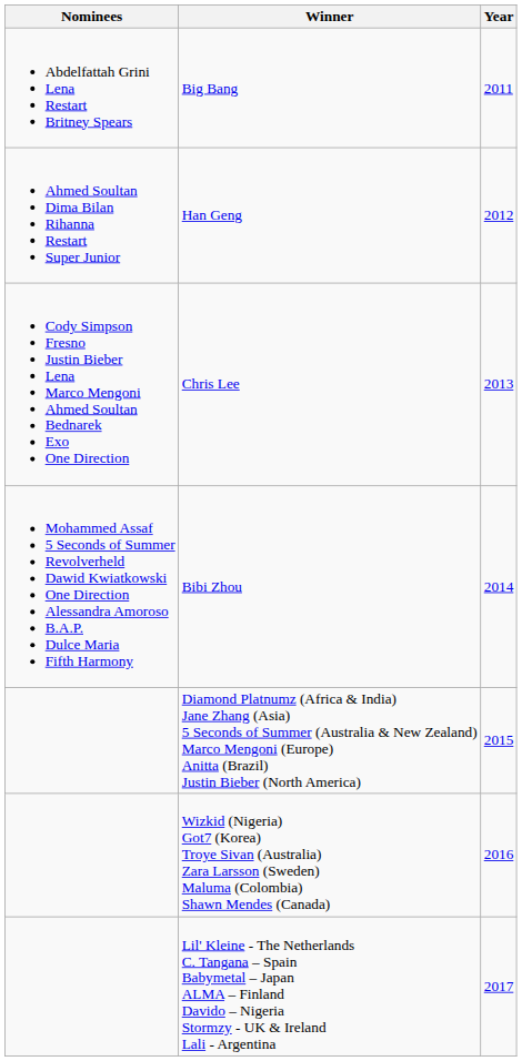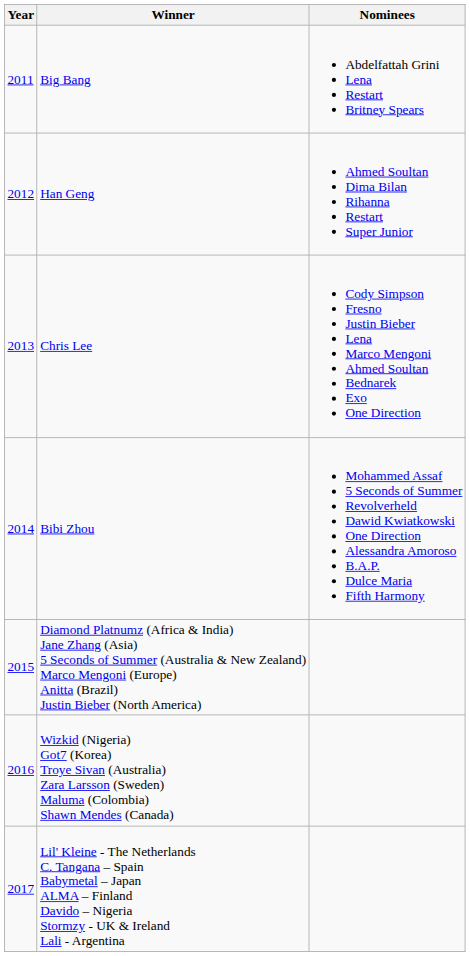columns swapped: Year <-> Nominees
